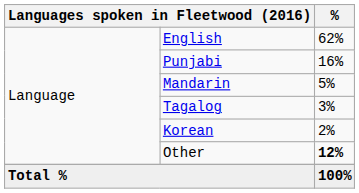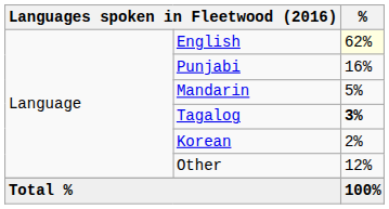English | %: no background -> lightyellow background
Tagalog | %: normal -> bold
Other | %: bold -> normal
